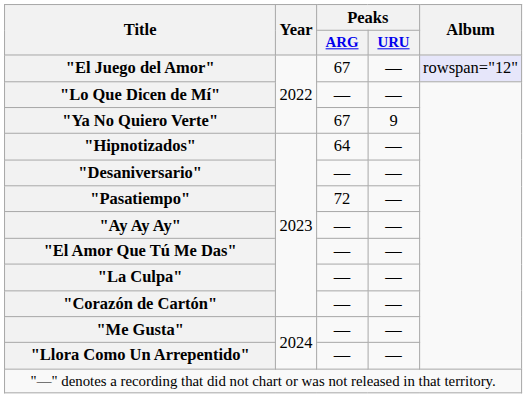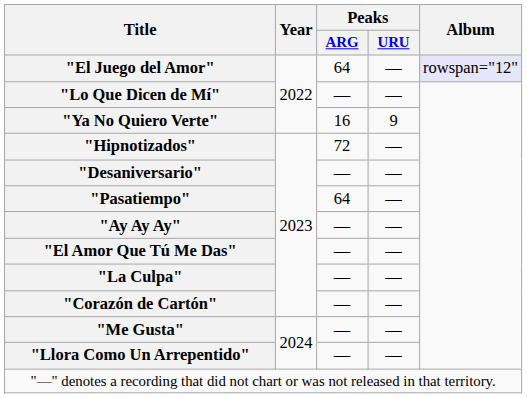"El Juego del Amor" | Peaks / ARG: 67 -> 64
"Ya No Quiero Verte" | Peaks / ARG: 67 -> 16
"Hipnotizados" | Peaks / ARG: 64 -> 72
"Pasatiempo" | Peaks / ARG: 72 -> 64
